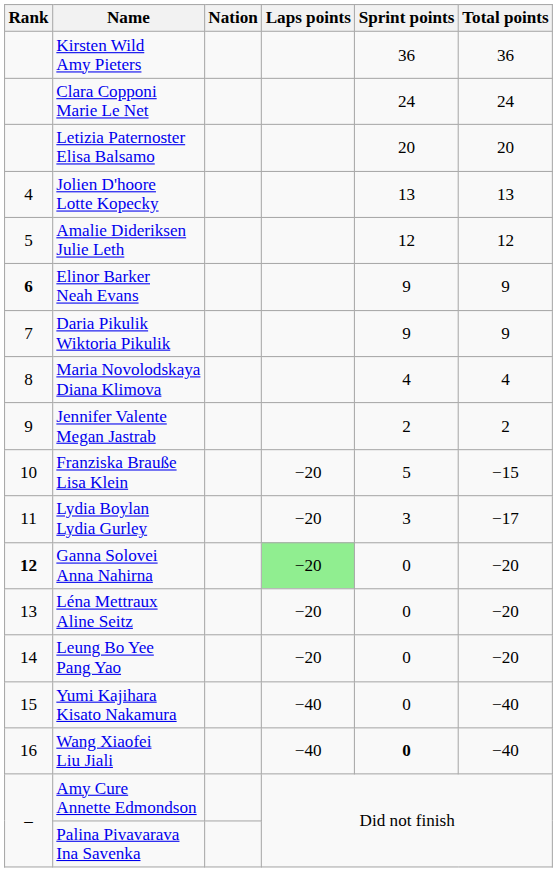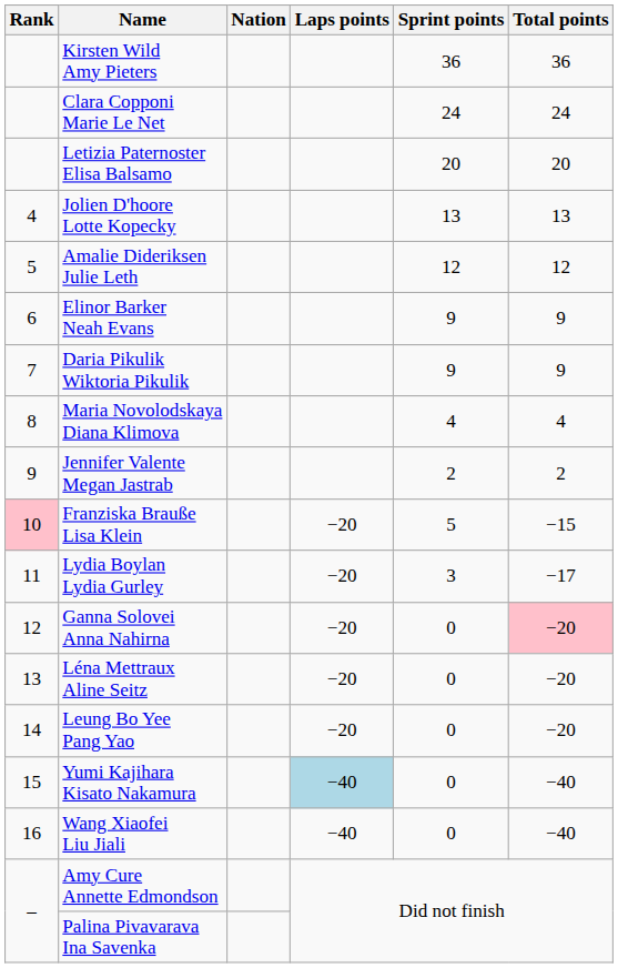Elinor Barker Neah Evans | Rank: bold -> normal
Franziska Brauße Lisa Klein | Rank: no background -> pink background
Ganna Solovei Anna Nahirna | Rank: bold -> normal
Ganna Solovei Anna Nahirna | Laps points: lightgreen background -> no background
Ganna Solovei Anna Nahirna | Total points: no background -> pink background
Yumi Kajihara Kisato Nakamura | Laps points: no background -> lightblue background
Wang Xiaofei Liu Jiali | Sprint points: bold -> normal
